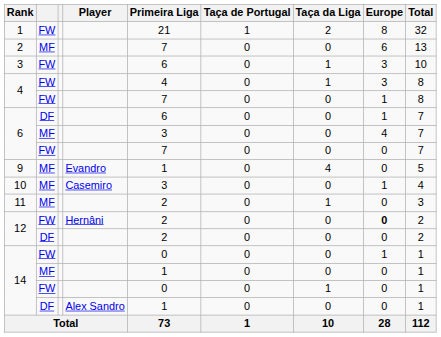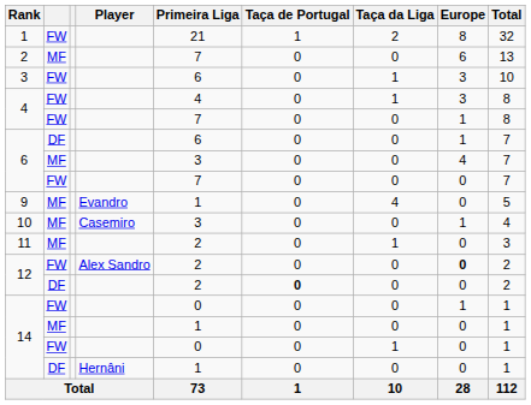12 / FW | Player: Hernâni -> Alex Sandro
12 / DF | Taça de Portugal: normal -> bold
14 / DF | Player: Alex Sandro -> Hernâni
